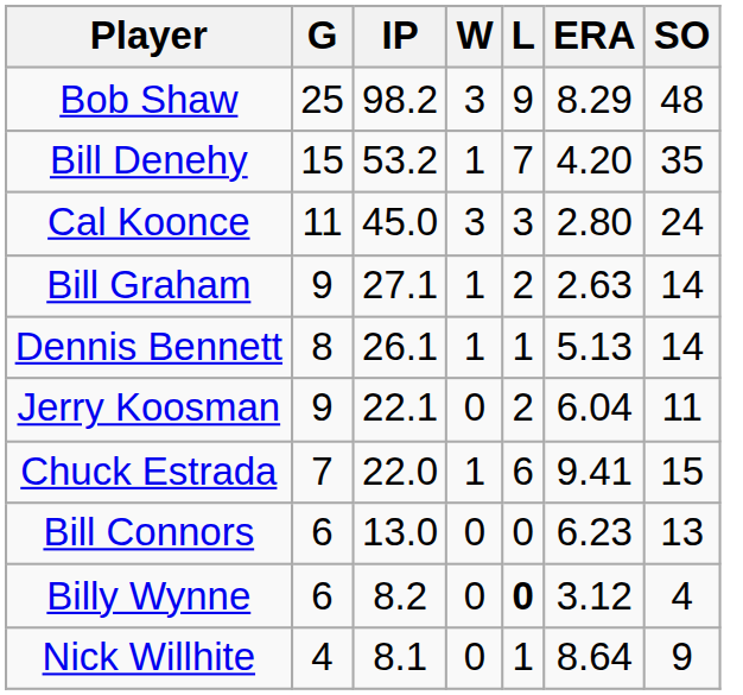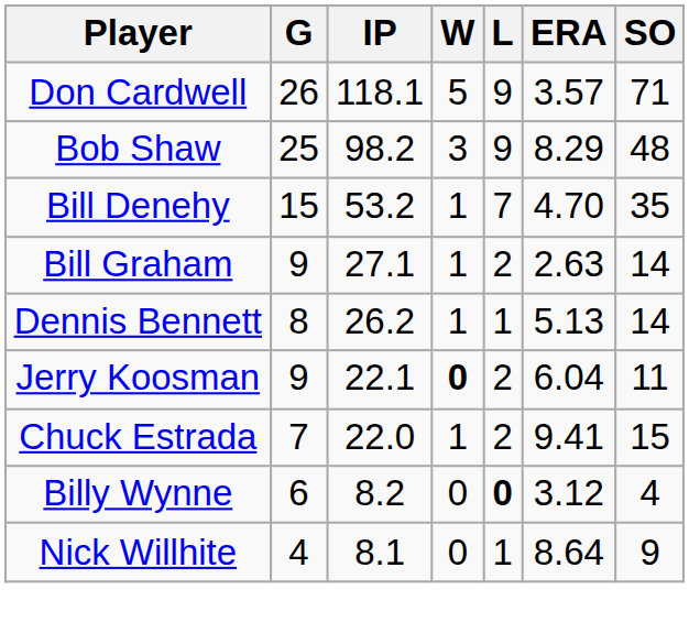+ row: Don Cardwell | 26 | 118.1 | 5 | 9 | 3.57 | 71
Bill Denehy | ERA: 4.20 -> 4.70
- row: Cal Koonce | 11 | 45.0 | 3 | 3 | 2.80 | 24
Dennis Bennett | IP: 26.1 -> 26.2
Jerry Koosman | W: normal -> bold
Chuck Estrada | L: 6 -> 2
- row: Bill Connors | 6 | 13.0 | 0 | 0 | 6.23 | 13
